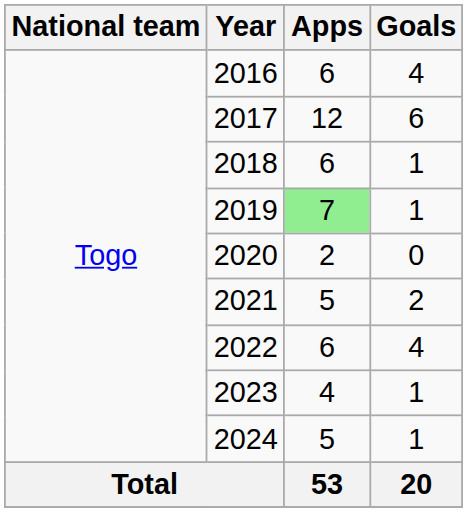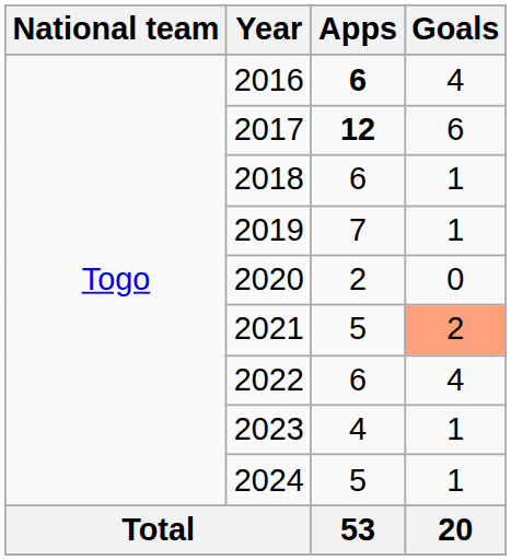2016 | Apps: normal -> bold
2017 | Apps: normal -> bold
2019 | Apps: lightgreen background -> no background
2021 | Goals: no background -> lightsalmon background
